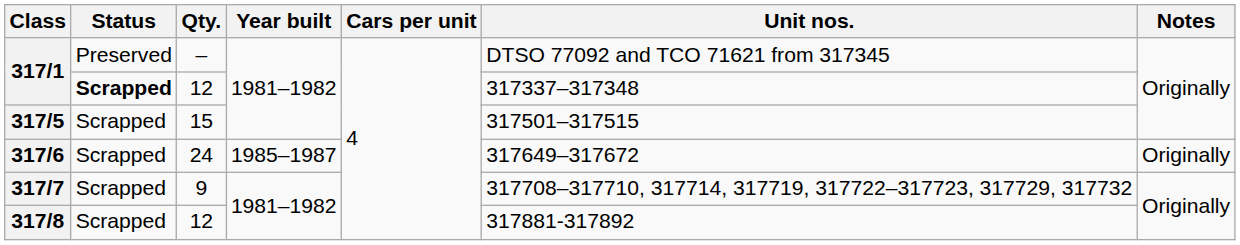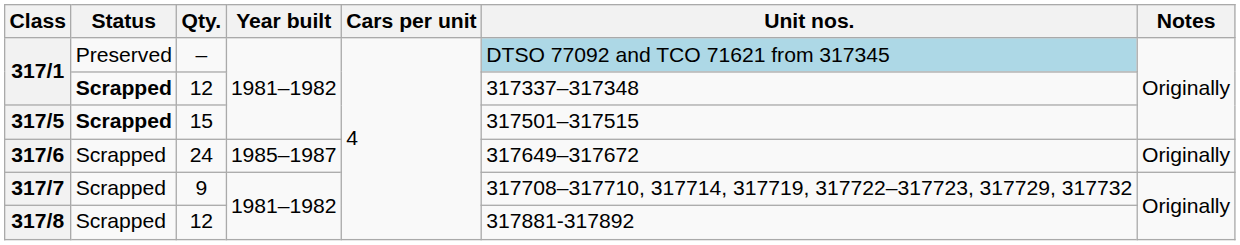317/1 / – | Unit nos.: no background -> lightblue background
317/5 | Status: normal -> bold
